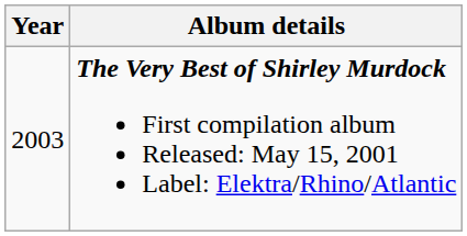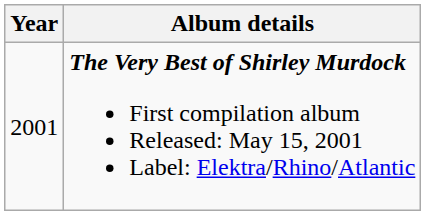row 2 | Year: 2003 -> 2001
